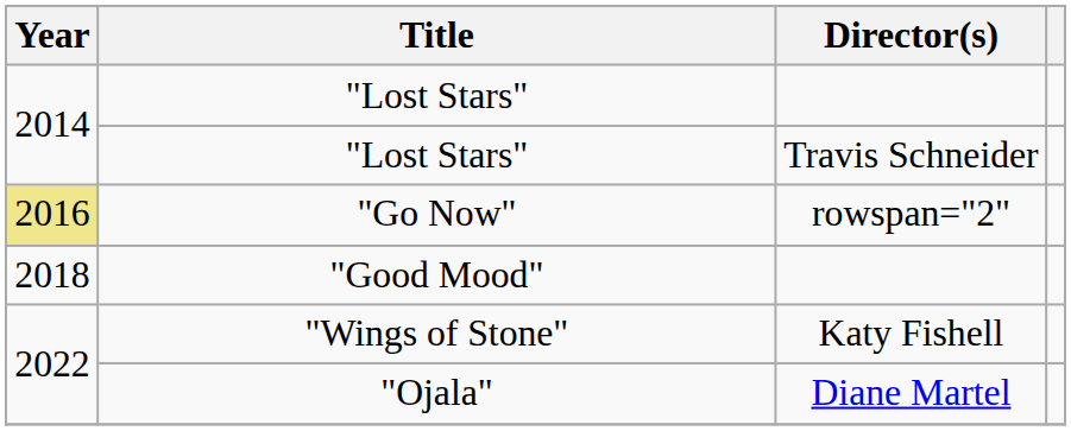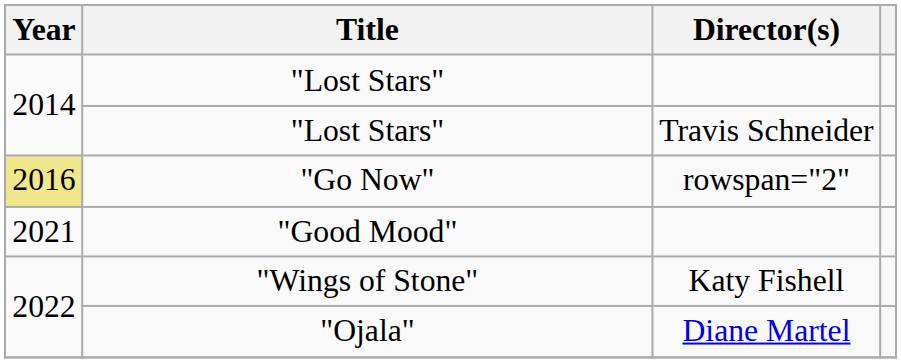"Good Mood" | Year: 2018 -> 2021
